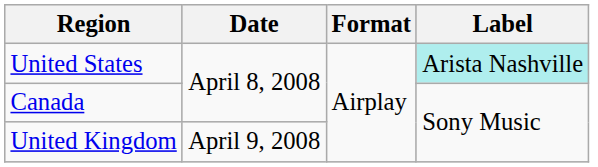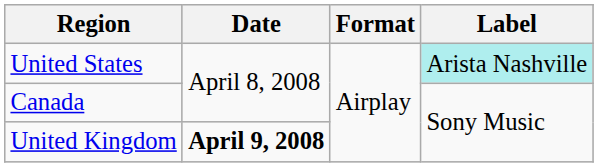United Kingdom | Date: normal -> bold
